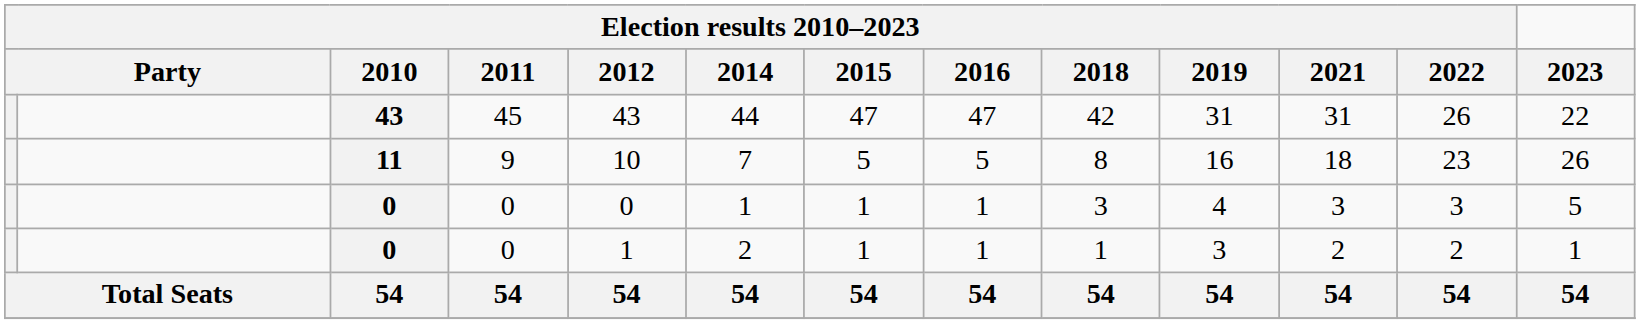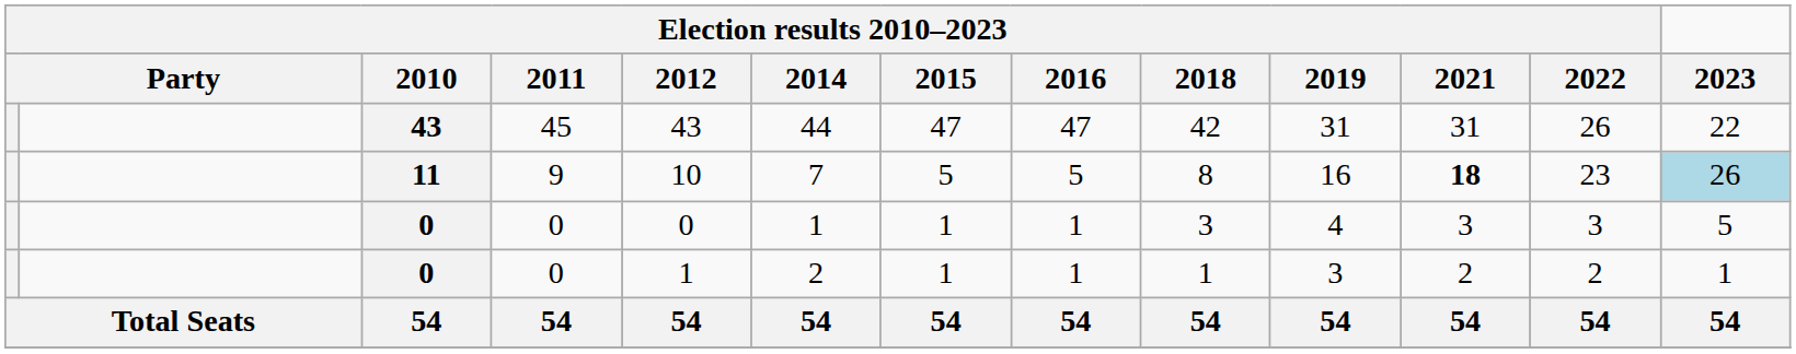11 | Election results 2010–2023 / 2021: normal -> bold
11 | 2023: no background -> lightblue background
